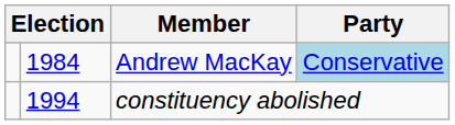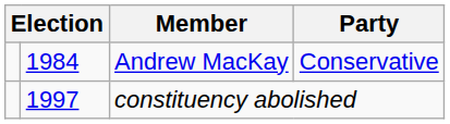Andrew MacKay | Party: lightblue background -> no background
constituency abolished | column 2: 1994 -> 1997
